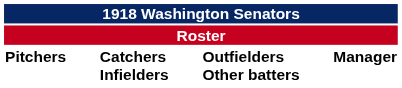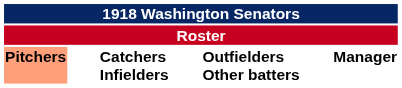Pitchers | column 1: no background -> lightsalmon background
